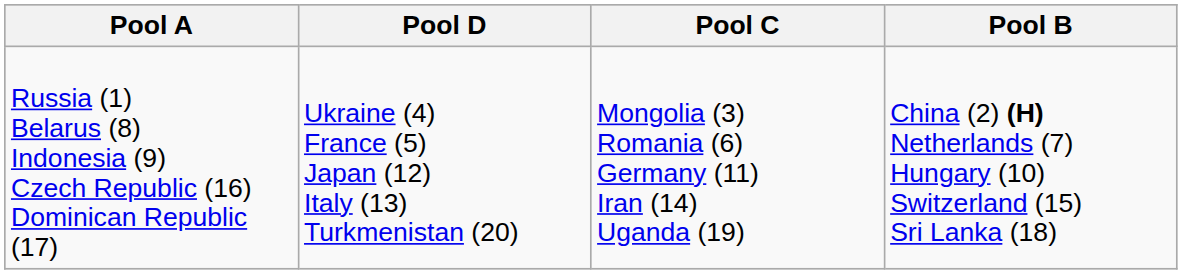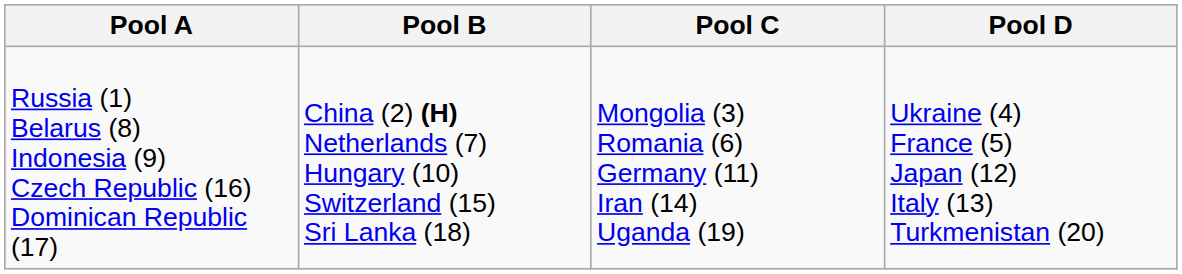columns swapped: Pool B <-> Pool D
